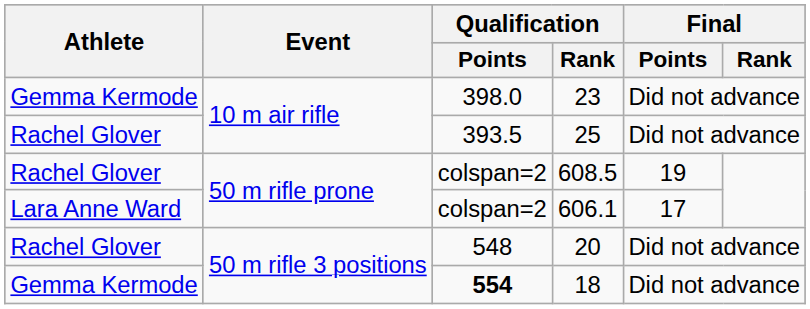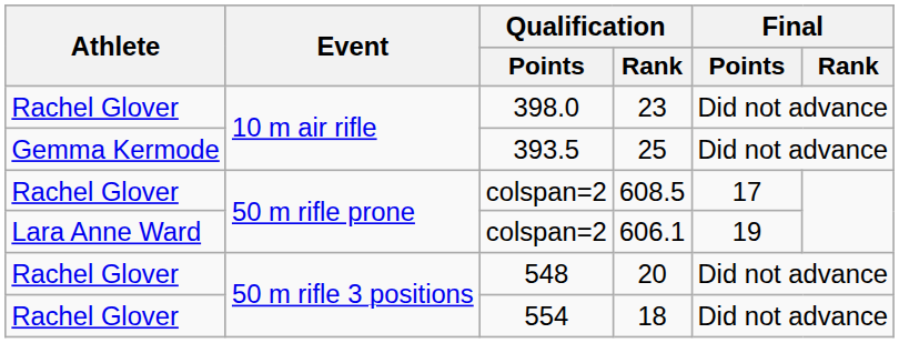23 | Athlete: Gemma Kermode -> Rachel Glover
25 | Athlete: Rachel Glover -> Gemma Kermode
608.5 | Final / Points: 19 -> 17
606.1 | Final / Points: 17 -> 19
18 | Athlete: Gemma Kermode -> Rachel Glover
18 | Qualification / Points: bold -> normal
